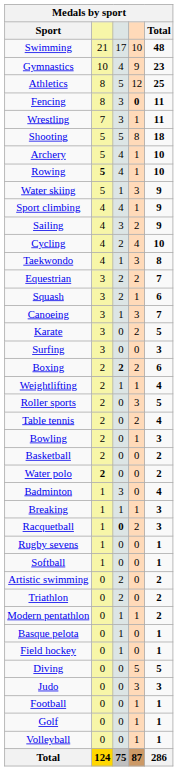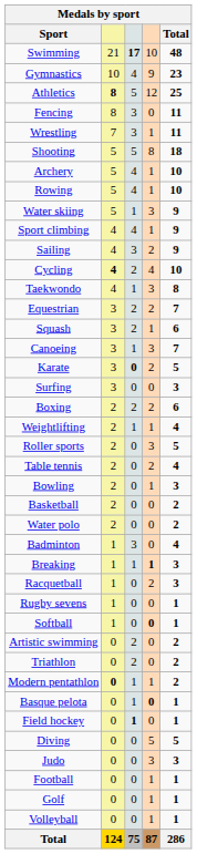Swimming | column 3: normal -> bold
Athletics | column 2: normal -> bold
Fencing | column 4: bold -> normal
Rowing | column 2: bold -> normal
Cycling | column 2: normal -> bold
Karate | column 3: normal -> bold
Boxing | column 3: bold -> normal
Water polo | column 2: bold -> normal
Breaking | column 4: normal -> bold
Racquetball | column 3: bold -> normal
Softball | column 4: normal -> bold
Modern pentathlon | column 2: normal -> bold
Basque pelota | column 4: normal -> bold
Field hockey | column 3: normal -> bold
